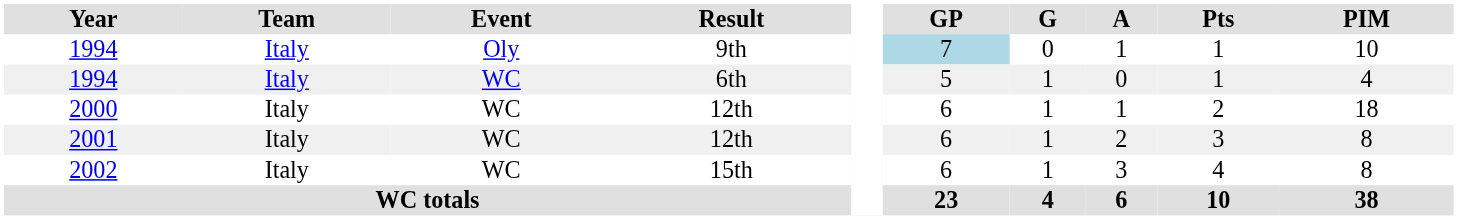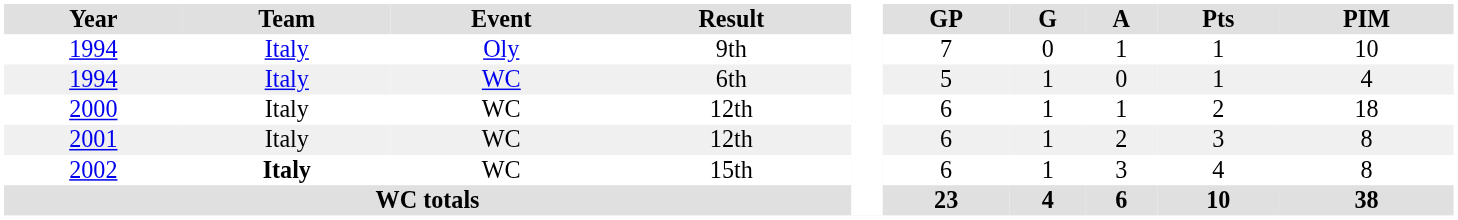1994 / 9th | GP: lightblue background -> no background
2002 | Team: normal -> bold
